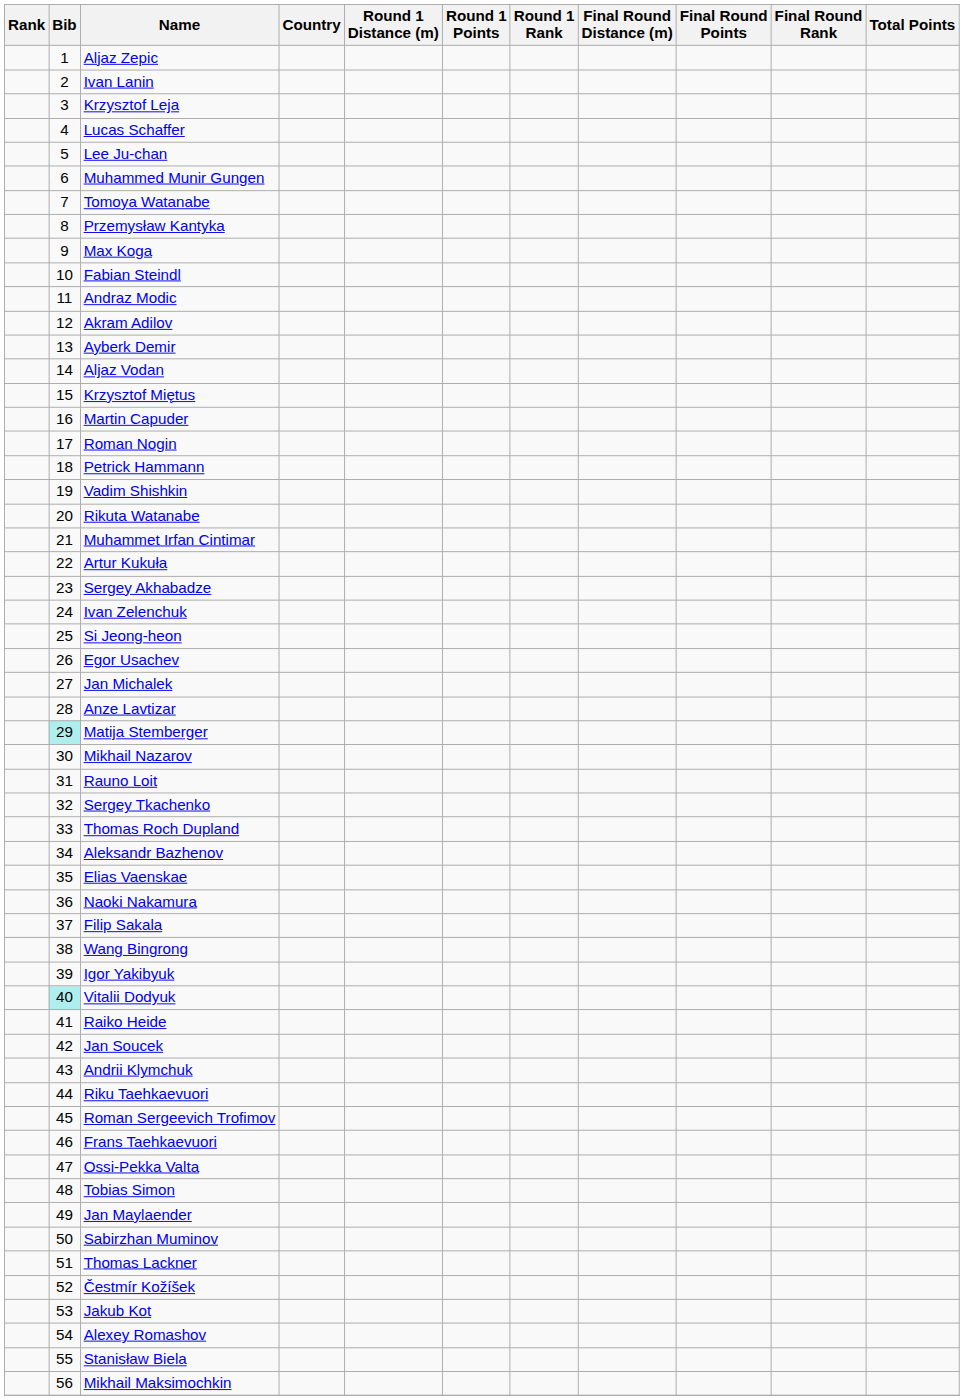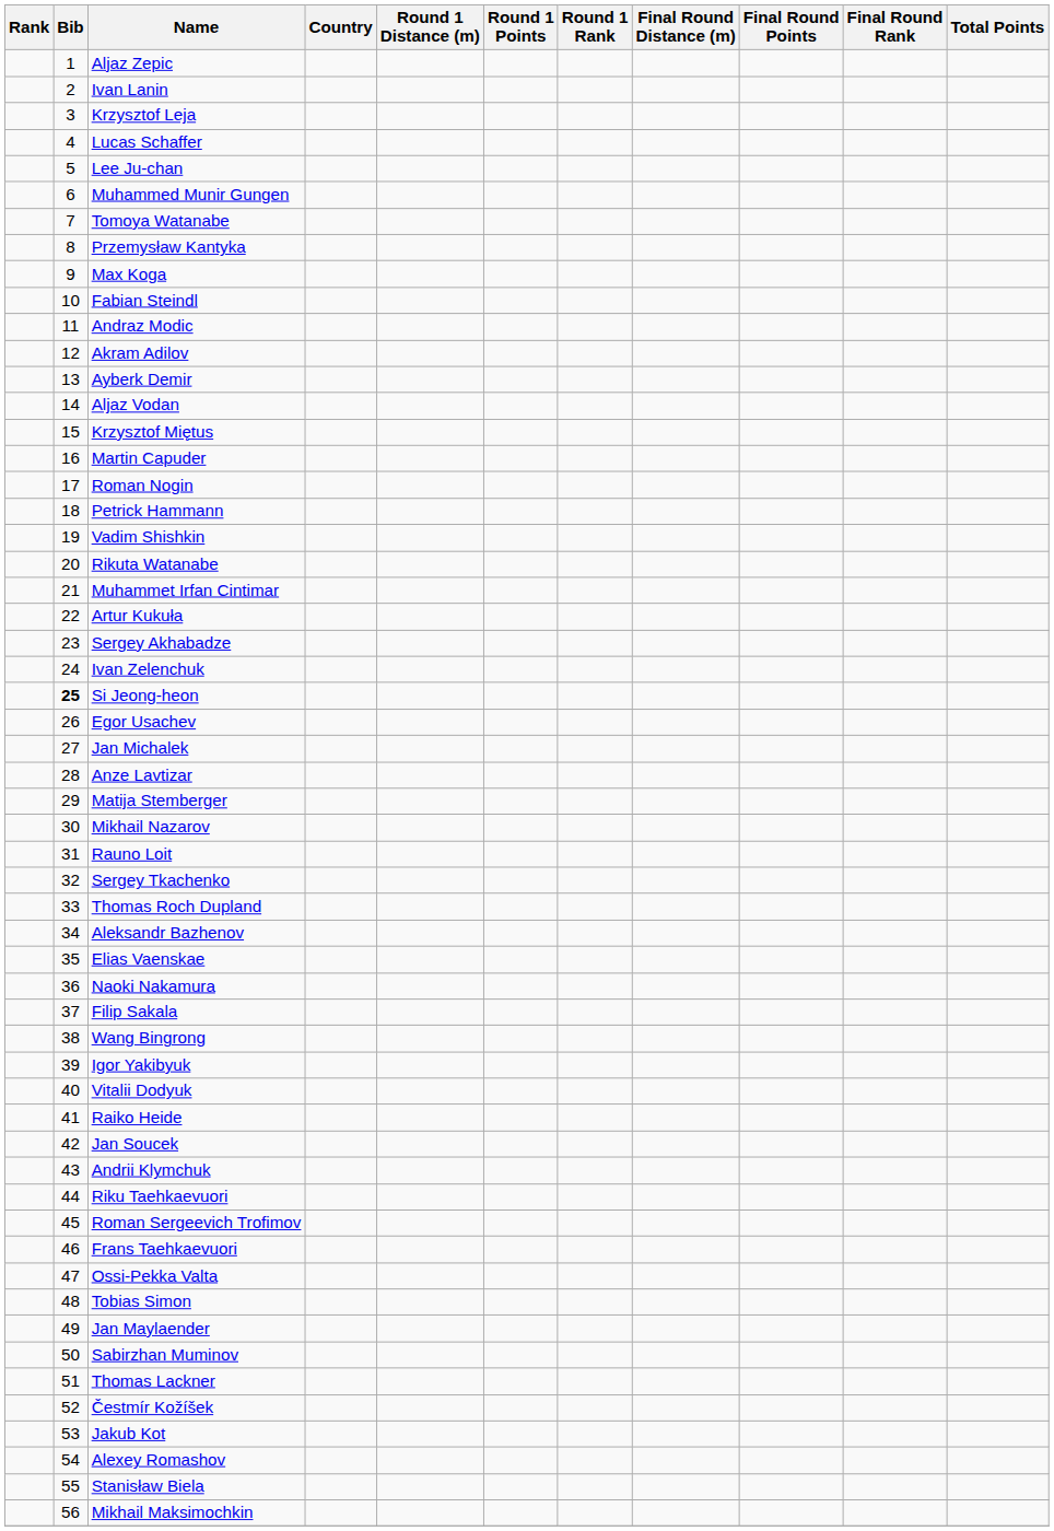Si Jeong-heon | Bib: normal -> bold
Matija Stemberger | Bib: paleturquoise background -> no background
Vitalii Dodyuk | Bib: paleturquoise background -> no background
